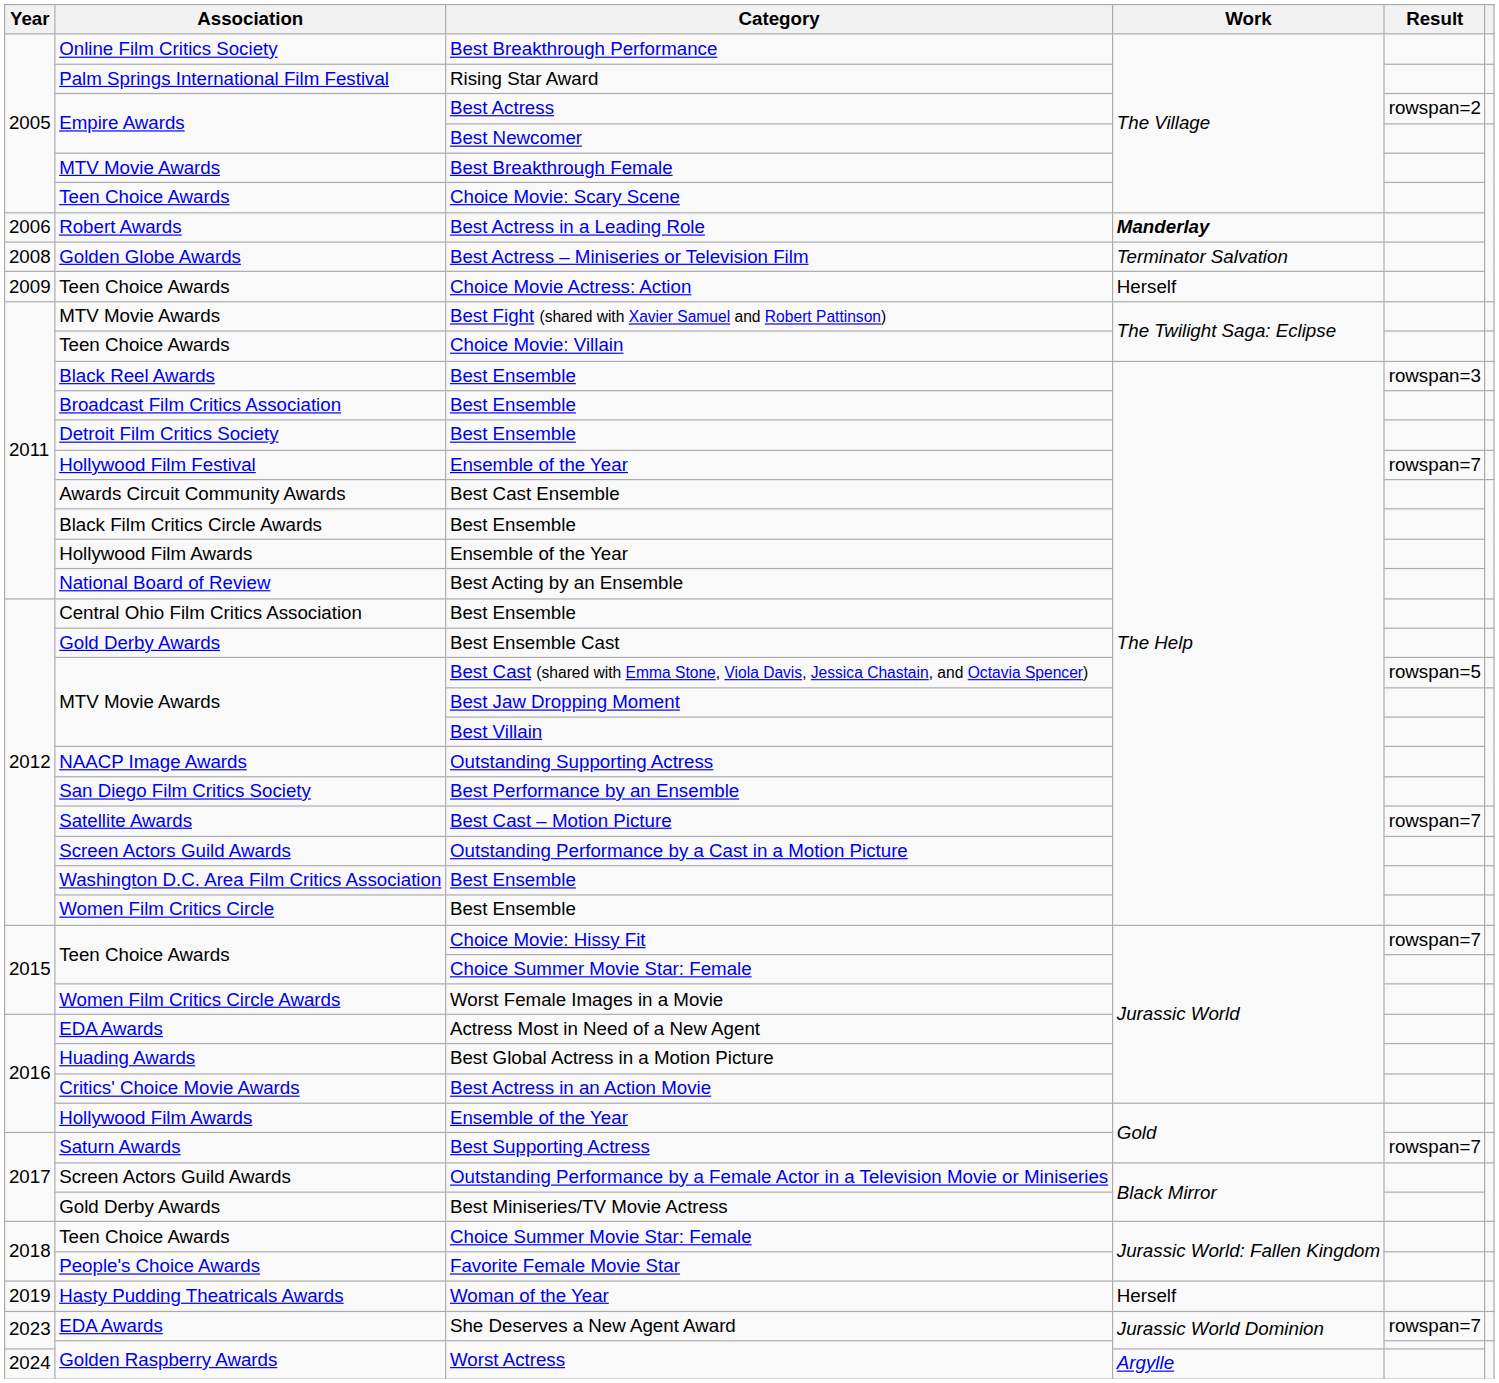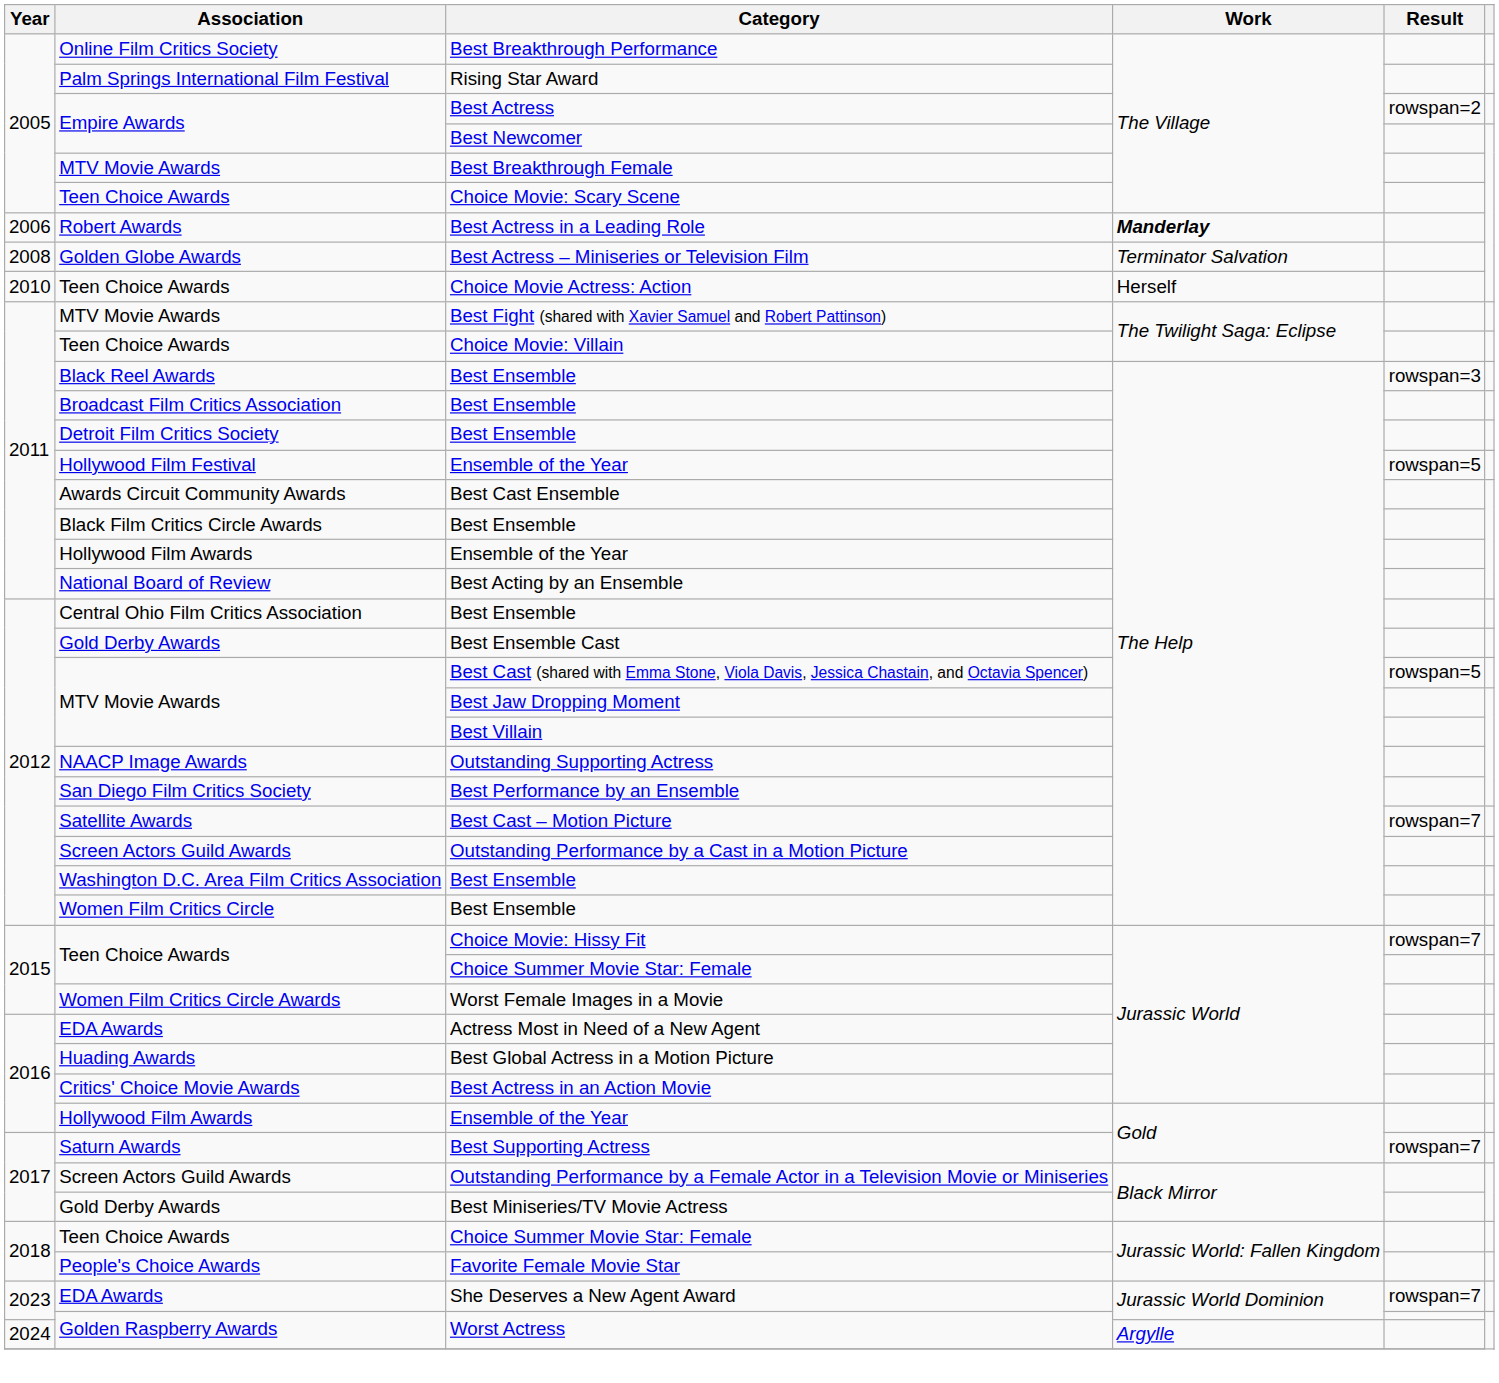Choice Movie Actress: Action | Year: 2009 -> 2010
Hollywood Film Festival / Ensemble of the Year | Result: rowspan=7 -> rowspan=5
- row: 2019 | Hasty Pudding Theatricals Awards | Woman of the Year | Herself
